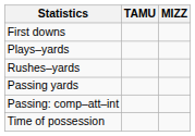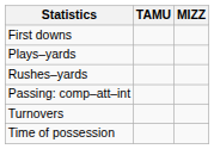- row: Passing yards
+ row: Turnovers
